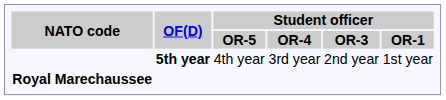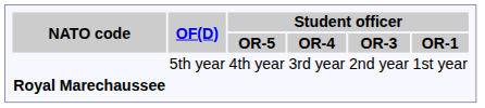row 3 | OF(D): bold -> normal
